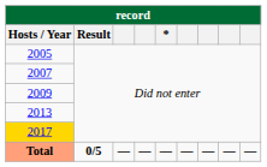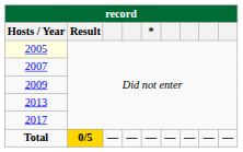2005 | Hosts / Year: no background -> lightyellow background
2017 | Hosts / Year: gold background -> no background
Total | Hosts / Year: lightsalmon background -> no background
Total | Result: no background -> gold background
